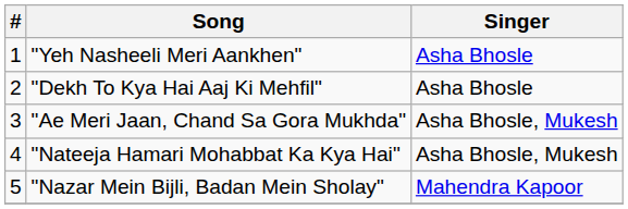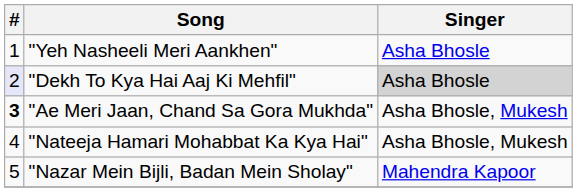"Dekh To Kya Hai Aaj Ki Mehfil" | #: no background -> lavender background
"Dekh To Kya Hai Aaj Ki Mehfil" | Singer: no background -> lightgrey background
"Ae Meri Jaan, Chand Sa Gora Mukhda" | #: normal -> bold
